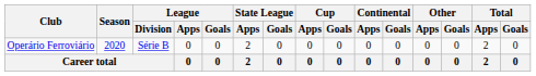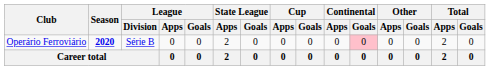Operário Ferroviário | Season: normal -> bold
Operário Ferroviário | Continental / Goals: no background -> pink background
